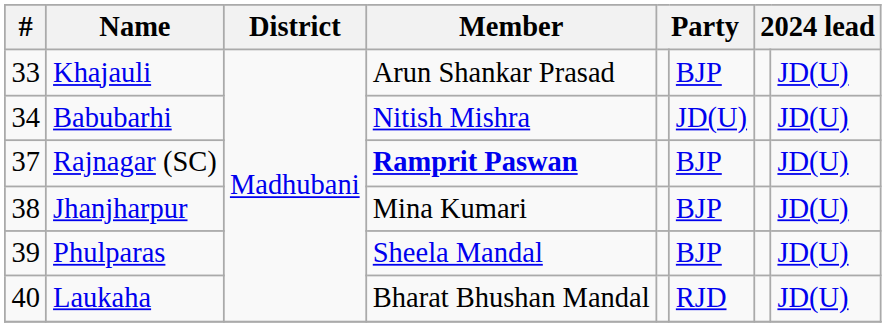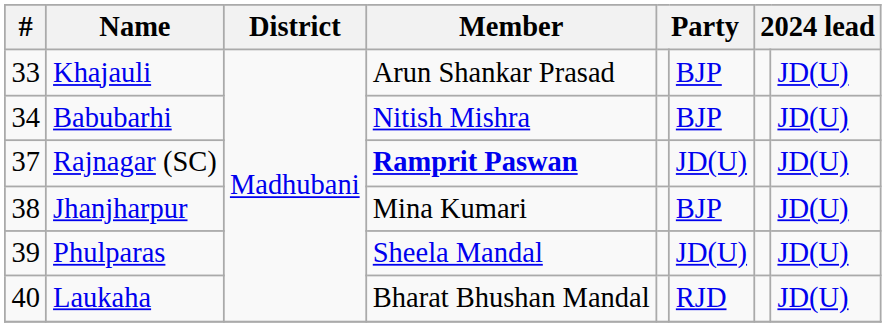Babubarhi | column 6: JD(U) -> BJP
Rajnagar (SC) | column 6: BJP -> JD(U)
Phulparas | column 6: BJP -> JD(U)
